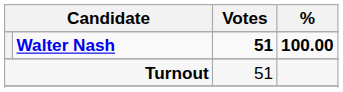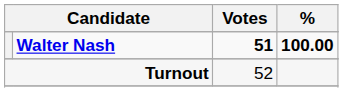Turnout | Votes: 51 -> 52
